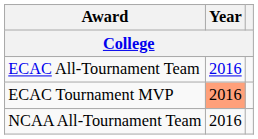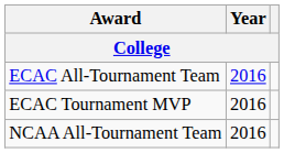ECAC Tournament MVP | Year: lightsalmon background -> no background
